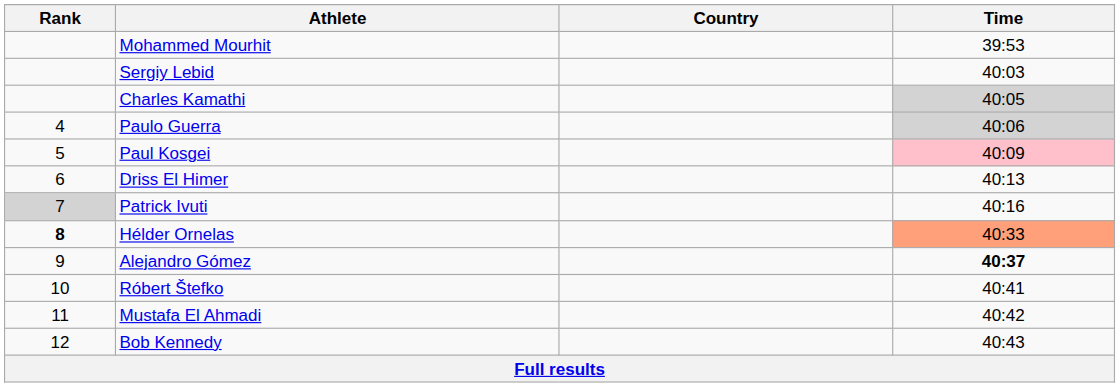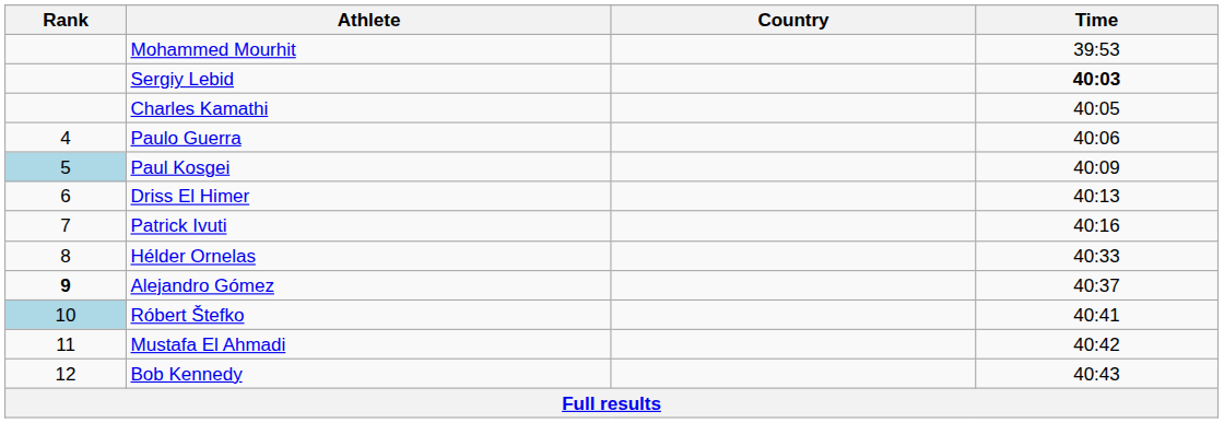Sergiy Lebid | Time: normal -> bold
Charles Kamathi | Time: lightgrey background -> no background
Paulo Guerra | Time: lightgrey background -> no background
Paul Kosgei | Rank: no background -> lightblue background
Paul Kosgei | Time: pink background -> no background
Patrick Ivuti | Rank: lightgrey background -> no background
Hélder Ornelas | Rank: bold -> normal
Hélder Ornelas | Time: lightsalmon background -> no background
Alejandro Gómez | Rank: normal -> bold
Alejandro Gómez | Time: bold -> normal
Róbert Štefko | Rank: no background -> lightblue background
